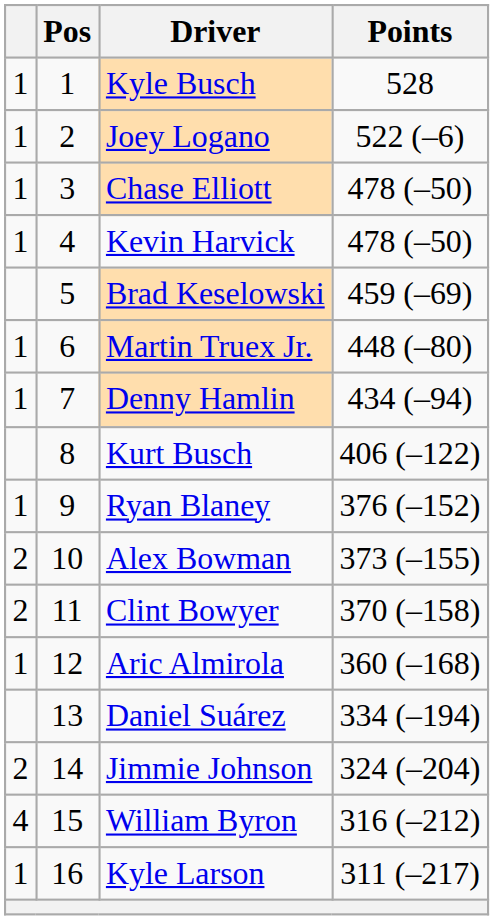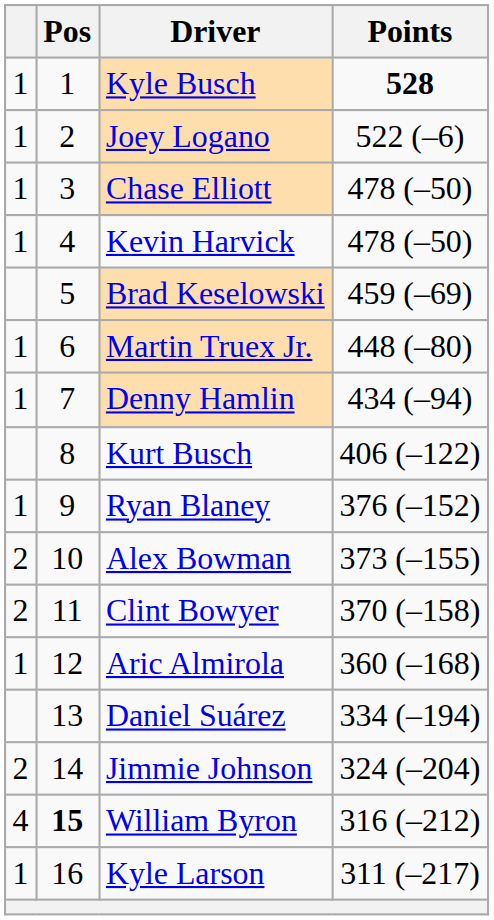Kyle Busch | Points: normal -> bold
William Byron | Pos: normal -> bold
